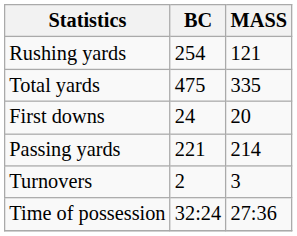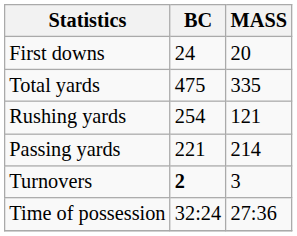rows swapped: First downs <-> Rushing yards
Turnovers | BC: normal -> bold
